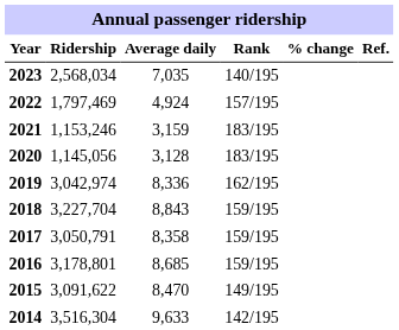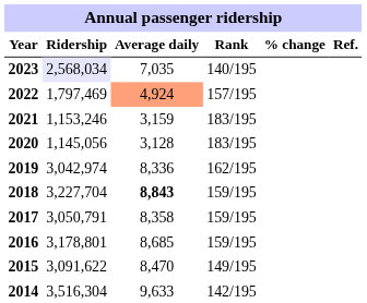2023 | Ridership: no background -> lavender background
2022 | Average daily: no background -> lightsalmon background
2018 | Average daily: normal -> bold
